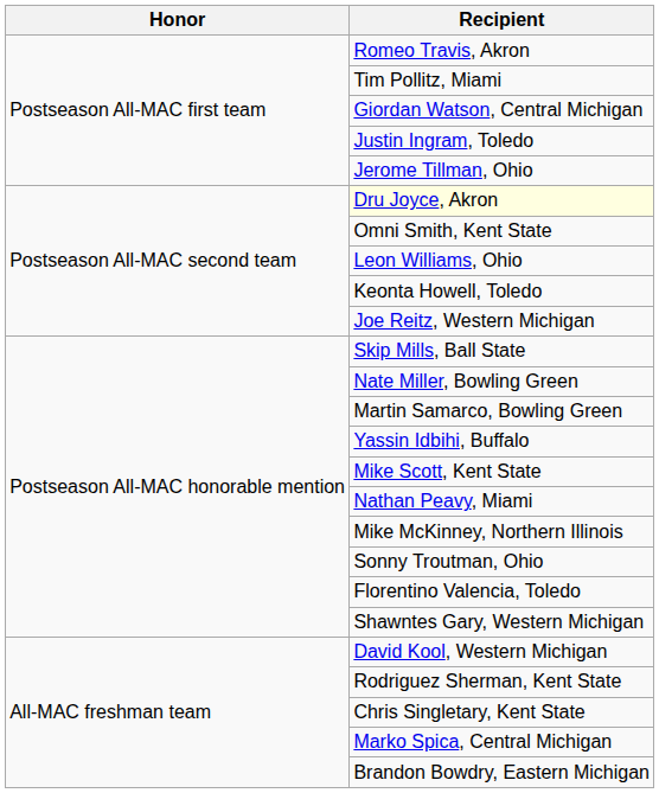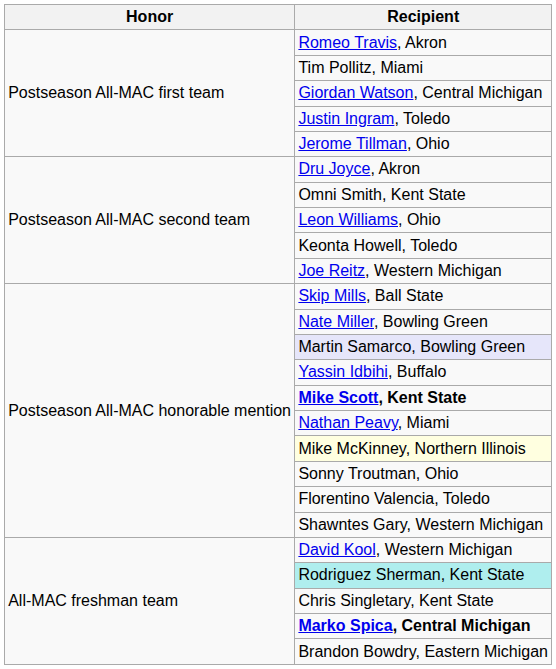row 7 | Recipient: lightyellow background -> no background
row 14 | Recipient: no background -> lavender background
row 16 | Recipient: normal -> bold
row 18 | Recipient: no background -> lightyellow background
row 23 | Recipient: no background -> paleturquoise background
row 25 | Recipient: normal -> bold
